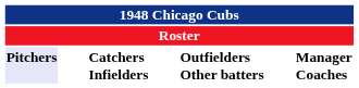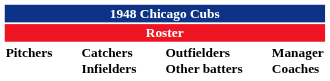Pitchers | column 1: lavender background -> no background
